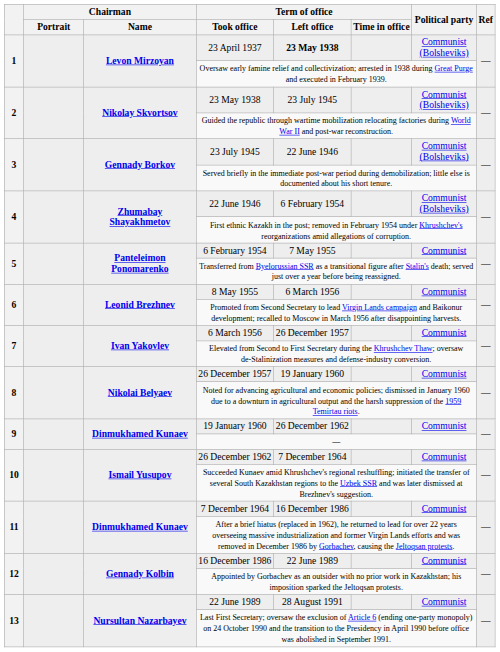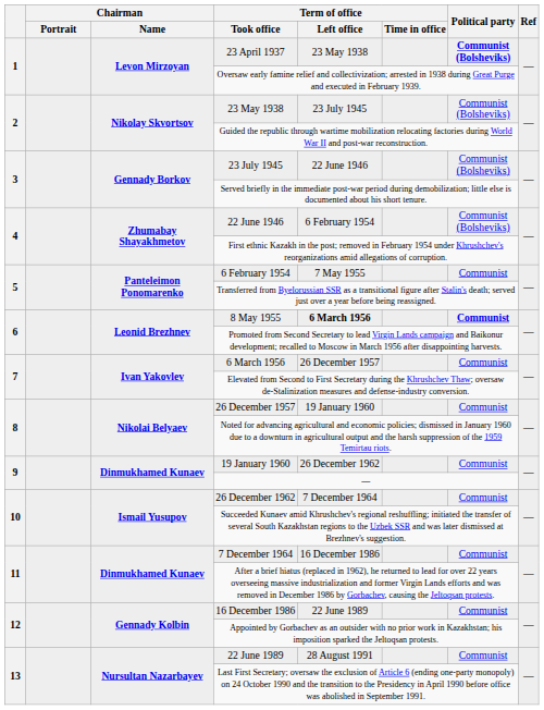23 April 1937 | Term of office / Left office: bold -> normal
23 April 1937 | Political party: normal -> bold
8 May 1955 | Term of office / Left office: normal -> bold
8 May 1955 | Political party: normal -> bold
